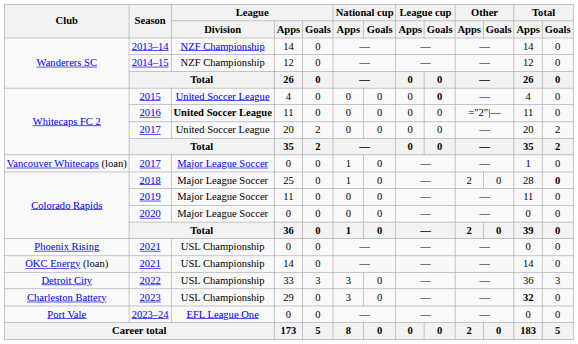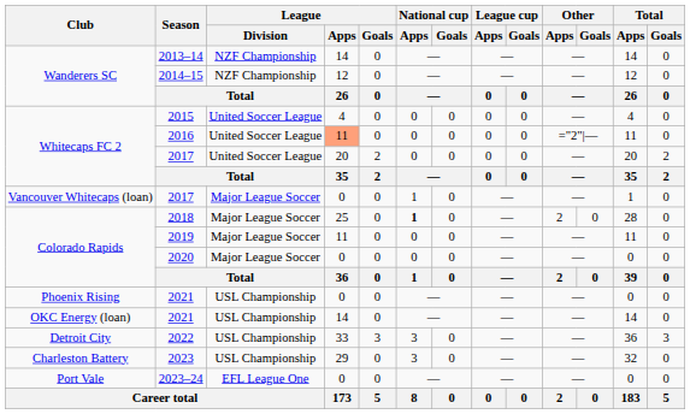2015 | League cup / Goals: bold -> normal
2016 | League / Division: bold -> normal
2016 | League / Apps: no background -> lightsalmon background
2018 | National cup / Apps: normal -> bold
2018 | Total / Goals: bold -> normal
2023 | Total / Apps: bold -> normal
